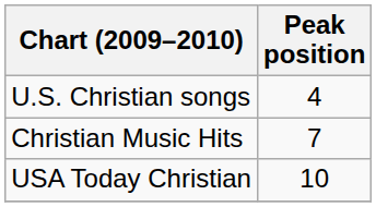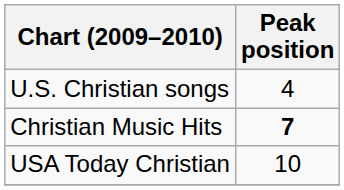Christian Music Hits | Peak position: normal -> bold
